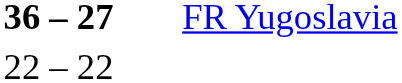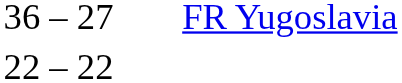FR Yugoslavia | column 1: bold -> normal
